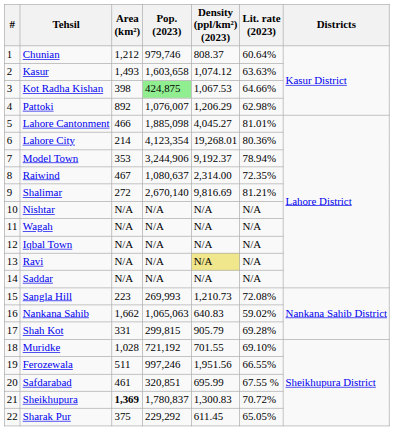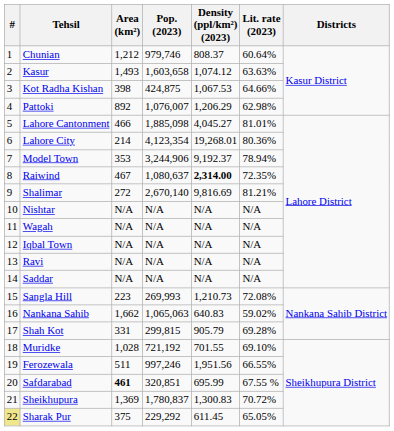Kot Radha Kishan | Pop. (2023): lightgreen background -> no background
Raiwind | Density (ppl/km²) (2023): normal -> bold
Ravi | Density (ppl/km²) (2023): khaki background -> no background
Safdarabad | Area (km²): normal -> bold
Sheikhupura | Area (km²): bold -> normal
Sharak Pur | #: no background -> khaki background
